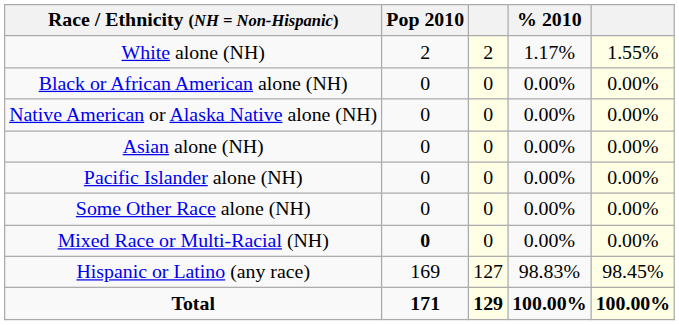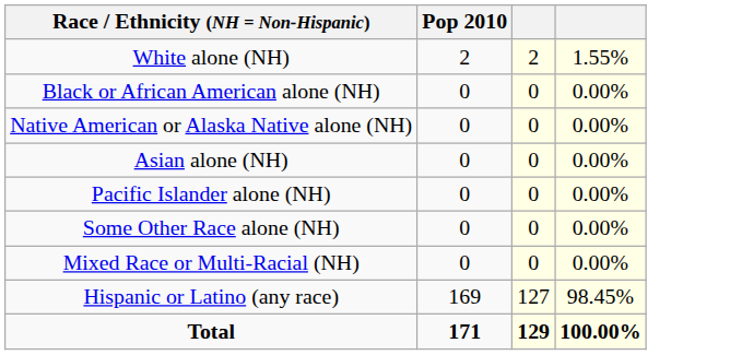- column: % 2010 | 1.17% | 0.00% | 0.00% | 0.00% | 0.00% | 0.00% | 0.00% | 98.83% | 100.00%
Mixed Race or Multi-Racial (NH) | Pop 2010: bold -> normal
